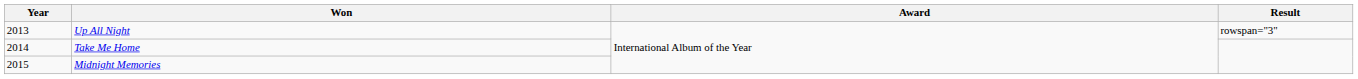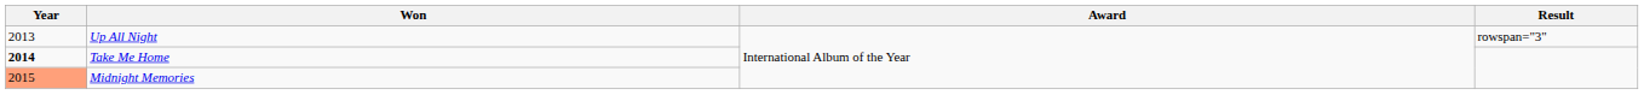Take Me Home | Year: normal -> bold
Midnight Memories | Year: no background -> lightsalmon background
